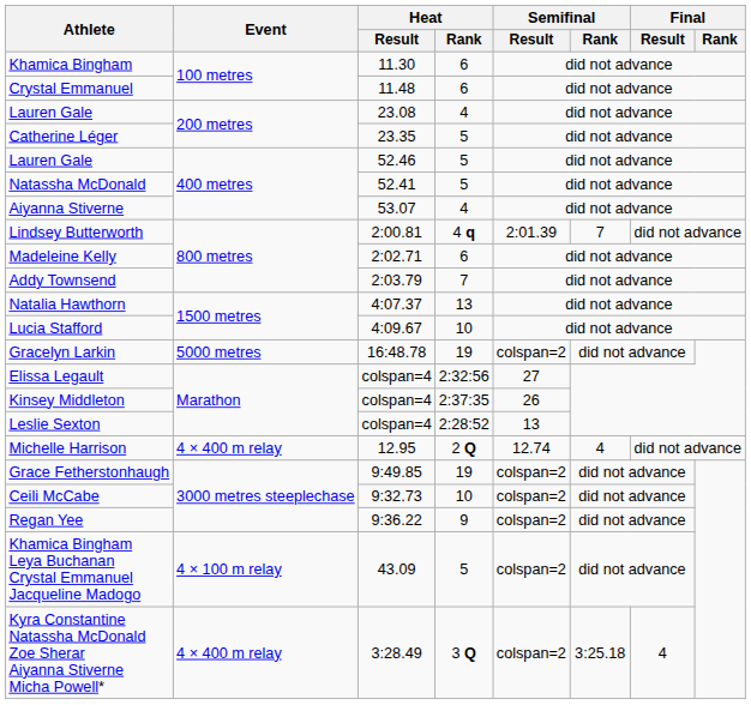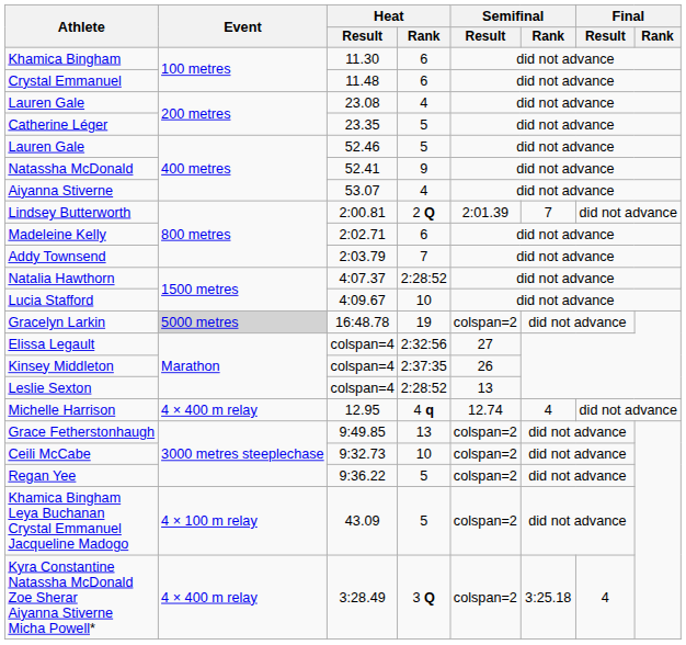Natassha McDonald | Heat / Rank: 5 -> 9
Lindsey Butterworth | Heat / Rank: 4 q -> 2 Q
Natalia Hawthorn | Heat / Rank: 13 -> 2:28:52
Gracelyn Larkin | Event: no background -> lightgrey background
Michelle Harrison | Heat / Rank: 2 Q -> 4 q
Grace Fetherstonhaugh | Heat / Rank: 19 -> 13
Regan Yee | Heat / Rank: 9 -> 5
